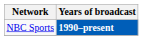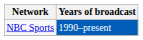NBC Sports | Years of broadcast: bold -> normal
